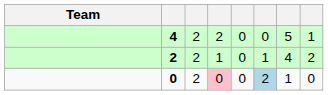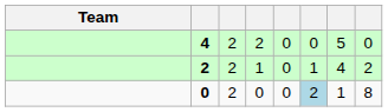row 2 | column 8: 1 -> 0
row 4 | column 4: pink background -> no background
row 4 | column 8: 0 -> 8
